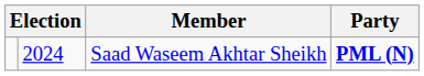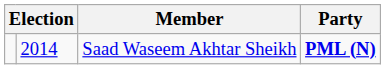Saad Waseem Akhtar Sheikh | column 2: 2024 -> 2014
